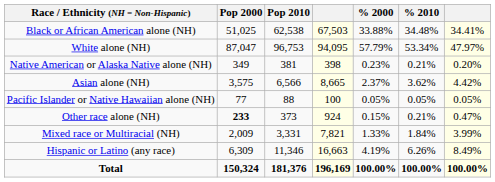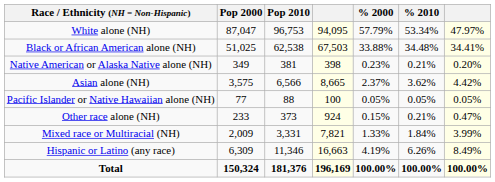rows swapped: White alone (NH) <-> Black or African American alone (NH)
Other race alone (NH) | Pop 2000: bold -> normal
